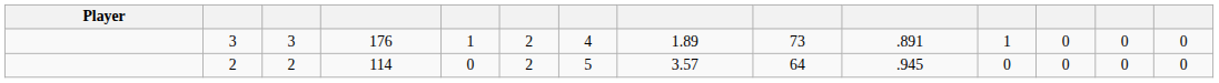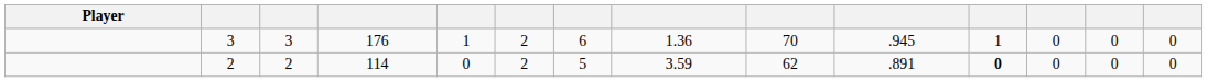row 2 | column 7: 4 -> 6
row 2 | column 8: 1.89 -> 1.36
row 2 | column 9: 73 -> 70
row 2 | column 10: .891 -> .945
row 3 | column 8: 3.57 -> 3.59
row 3 | column 9: 64 -> 62
row 3 | column 10: .945 -> .891
row 3 | column 11: normal -> bold
